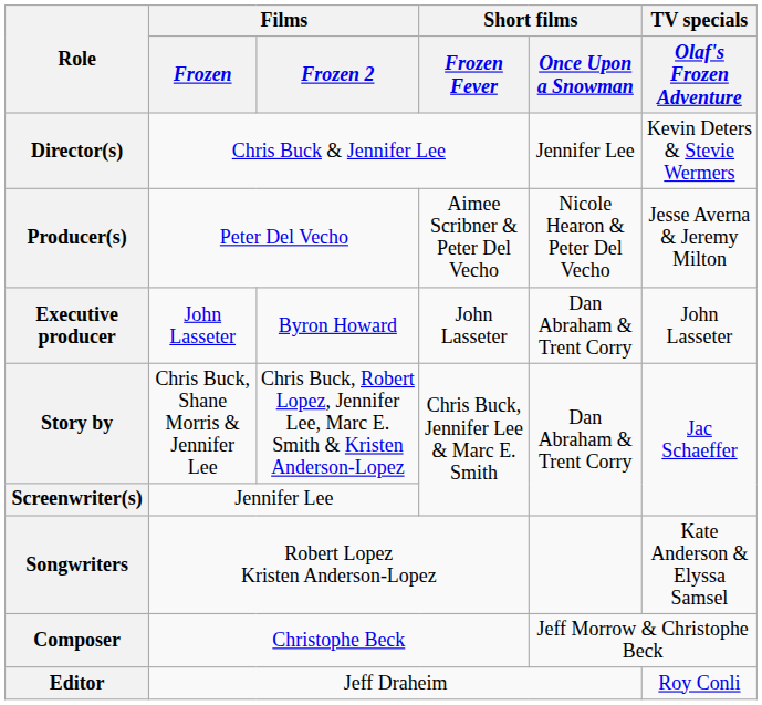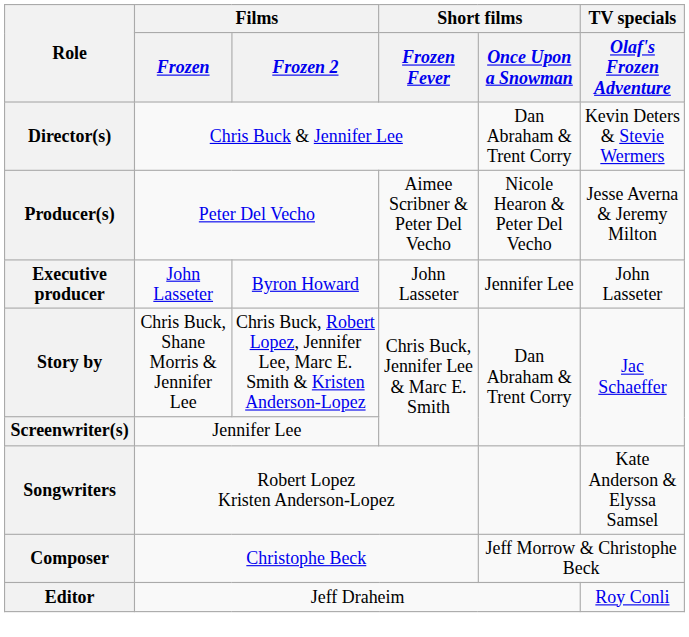Director(s) | Short films / Once Upon a Snowman: Jennifer Lee -> Dan Abraham & Trent Corry
Executive producer | Short films / Once Upon a Snowman: Dan Abraham & Trent Corry -> Jennifer Lee
